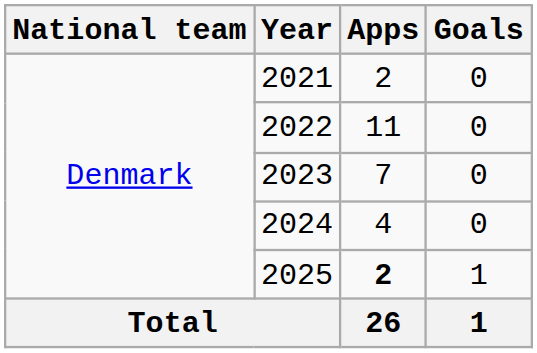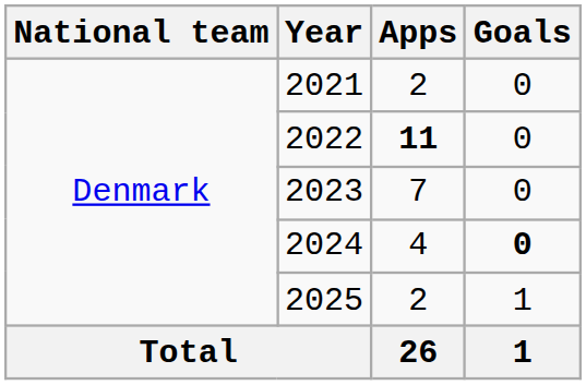2022 | Apps: normal -> bold
2024 | Goals: normal -> bold
2025 | Apps: bold -> normal
